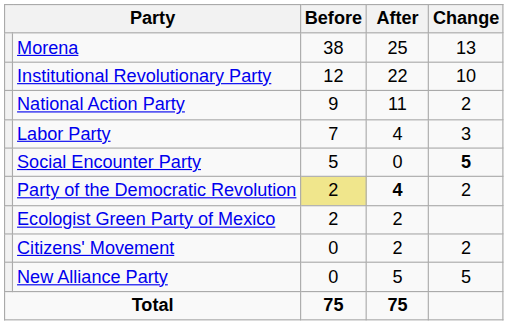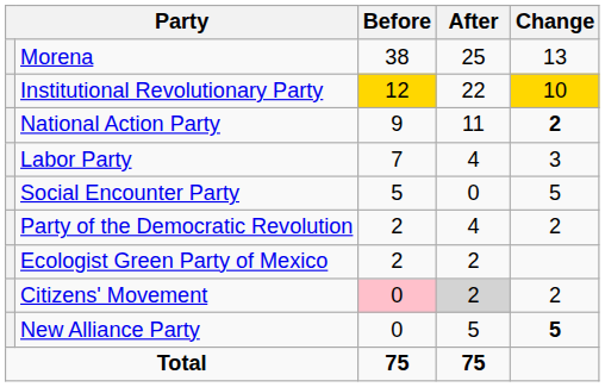Institutional Revolutionary Party | Before: no background -> gold background
Institutional Revolutionary Party | Change: no background -> gold background
National Action Party | Change: normal -> bold
Social Encounter Party | Change: bold -> normal
Party of the Democratic Revolution | Before: khaki background -> no background
Party of the Democratic Revolution | After: bold -> normal
Citizens' Movement | Before: no background -> pink background
Citizens' Movement | After: no background -> lightgrey background
New Alliance Party | Change: normal -> bold
